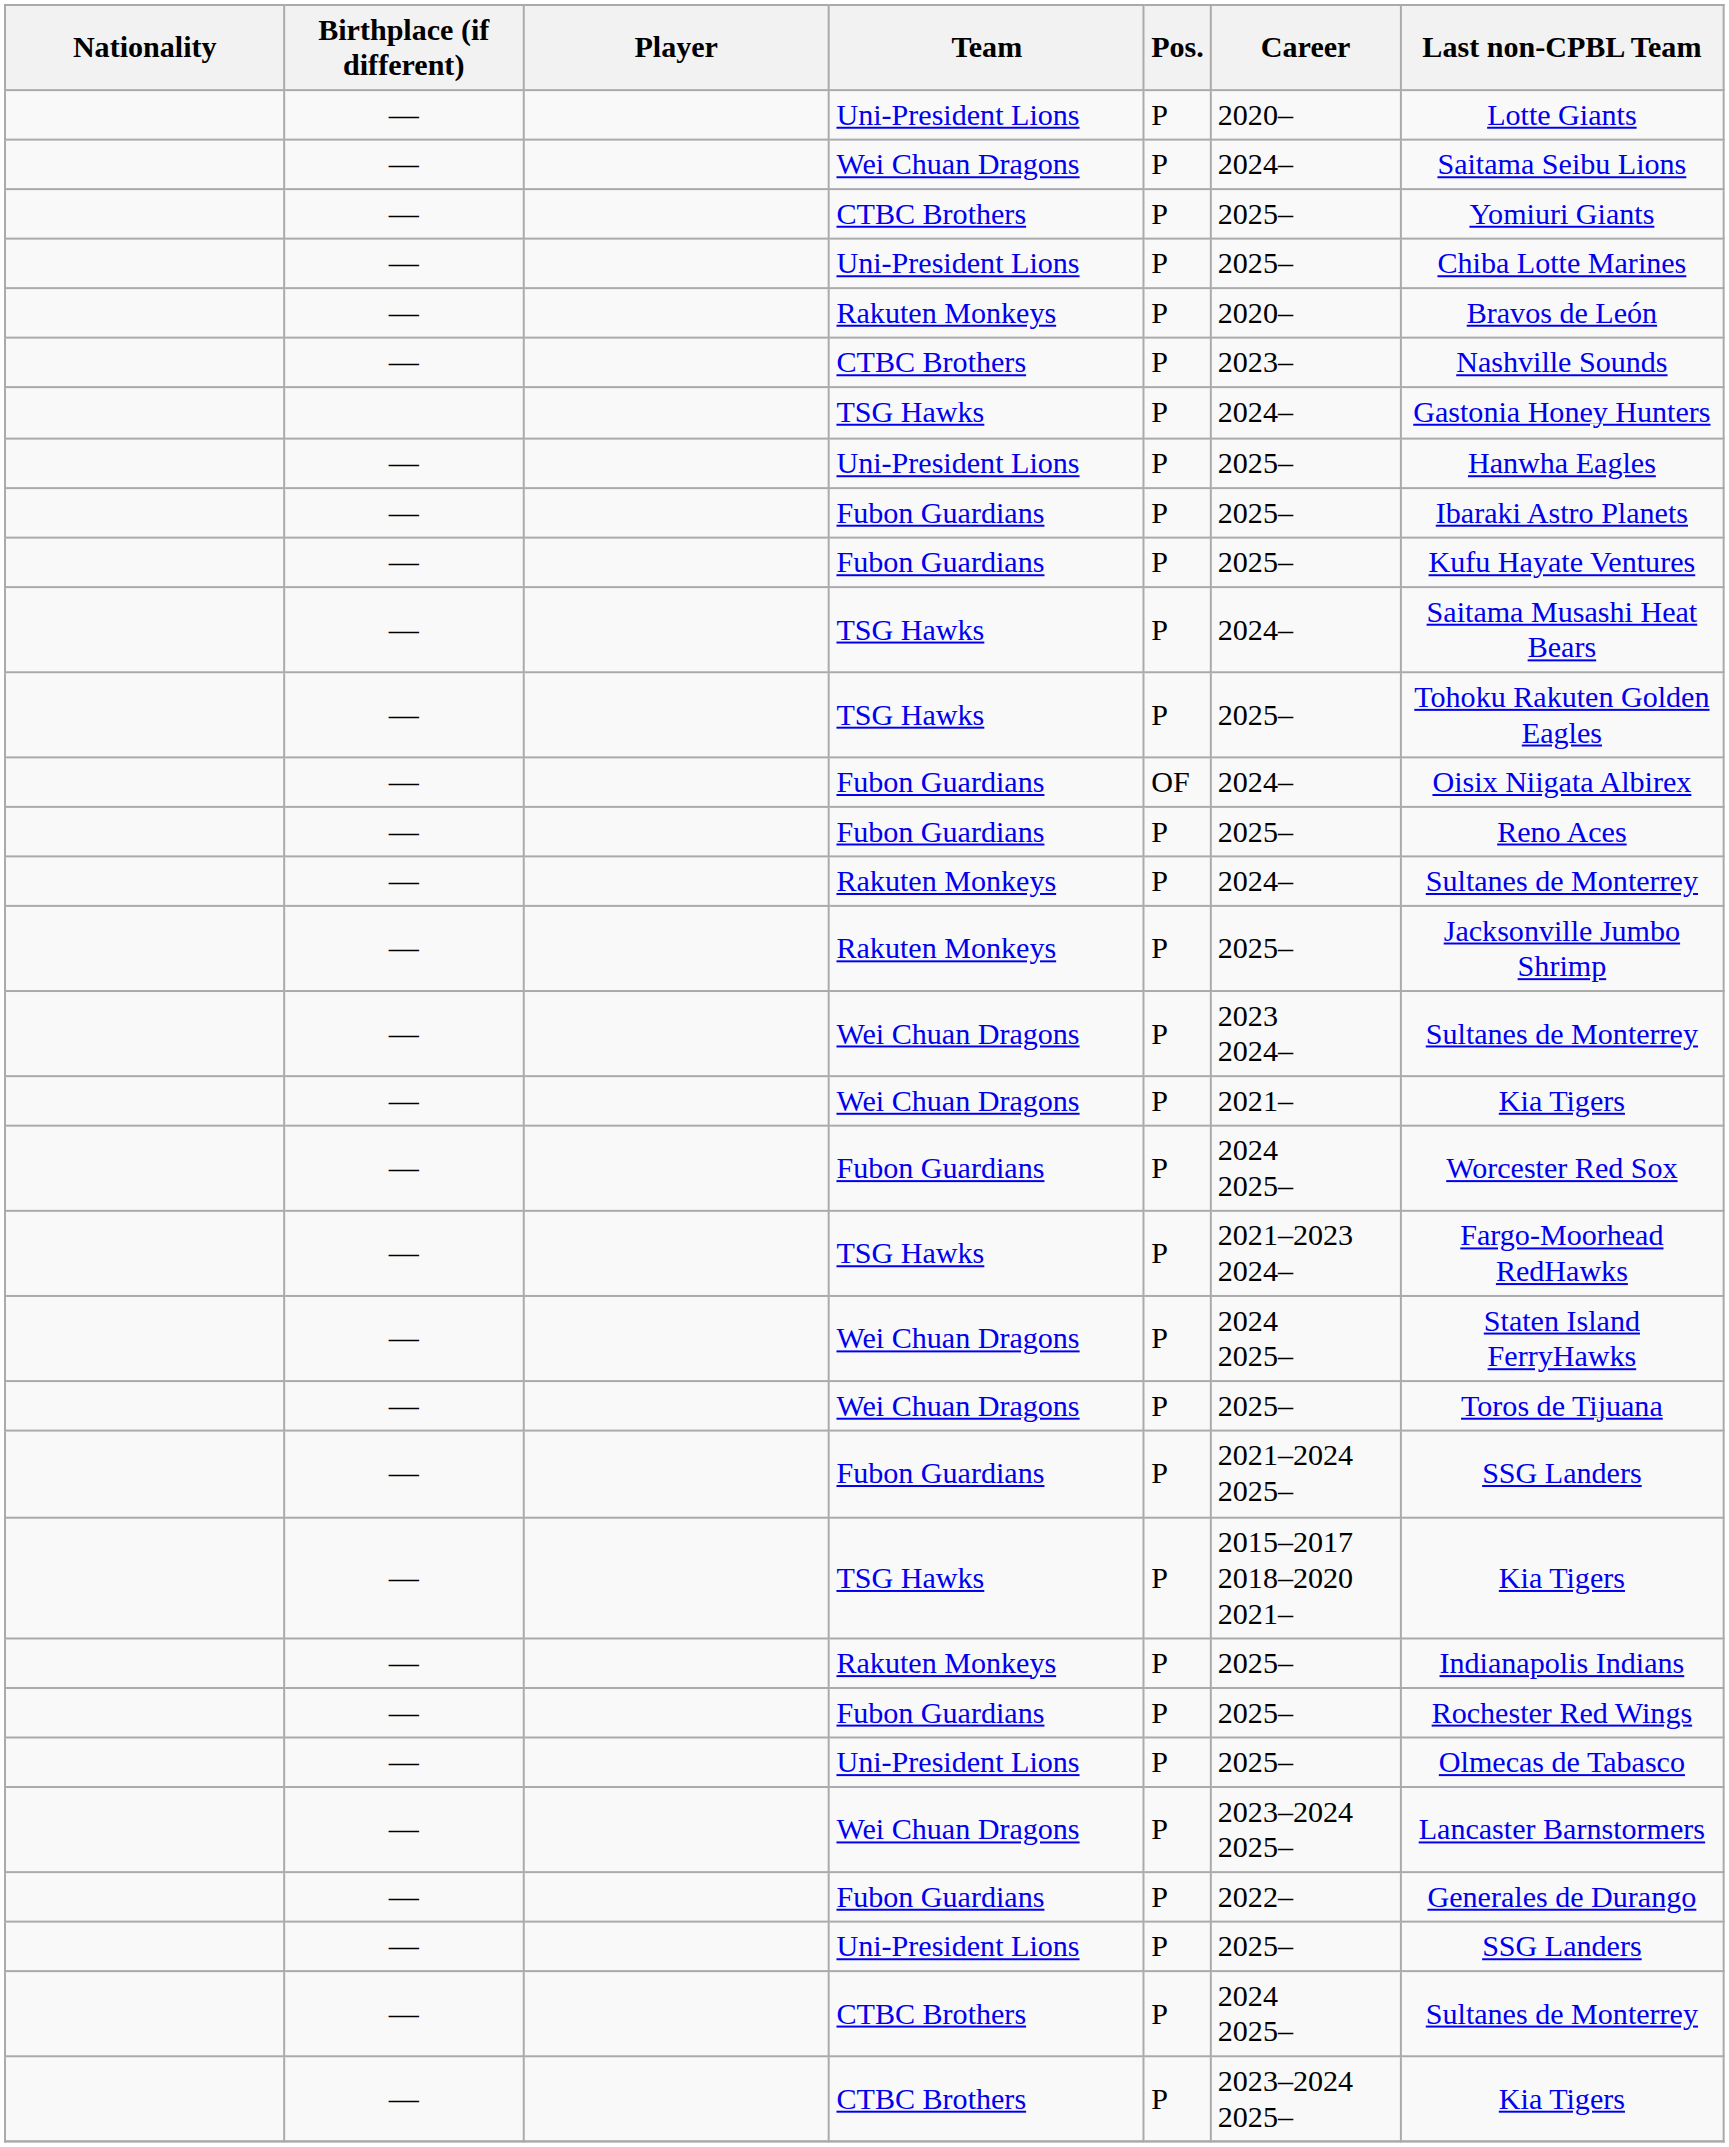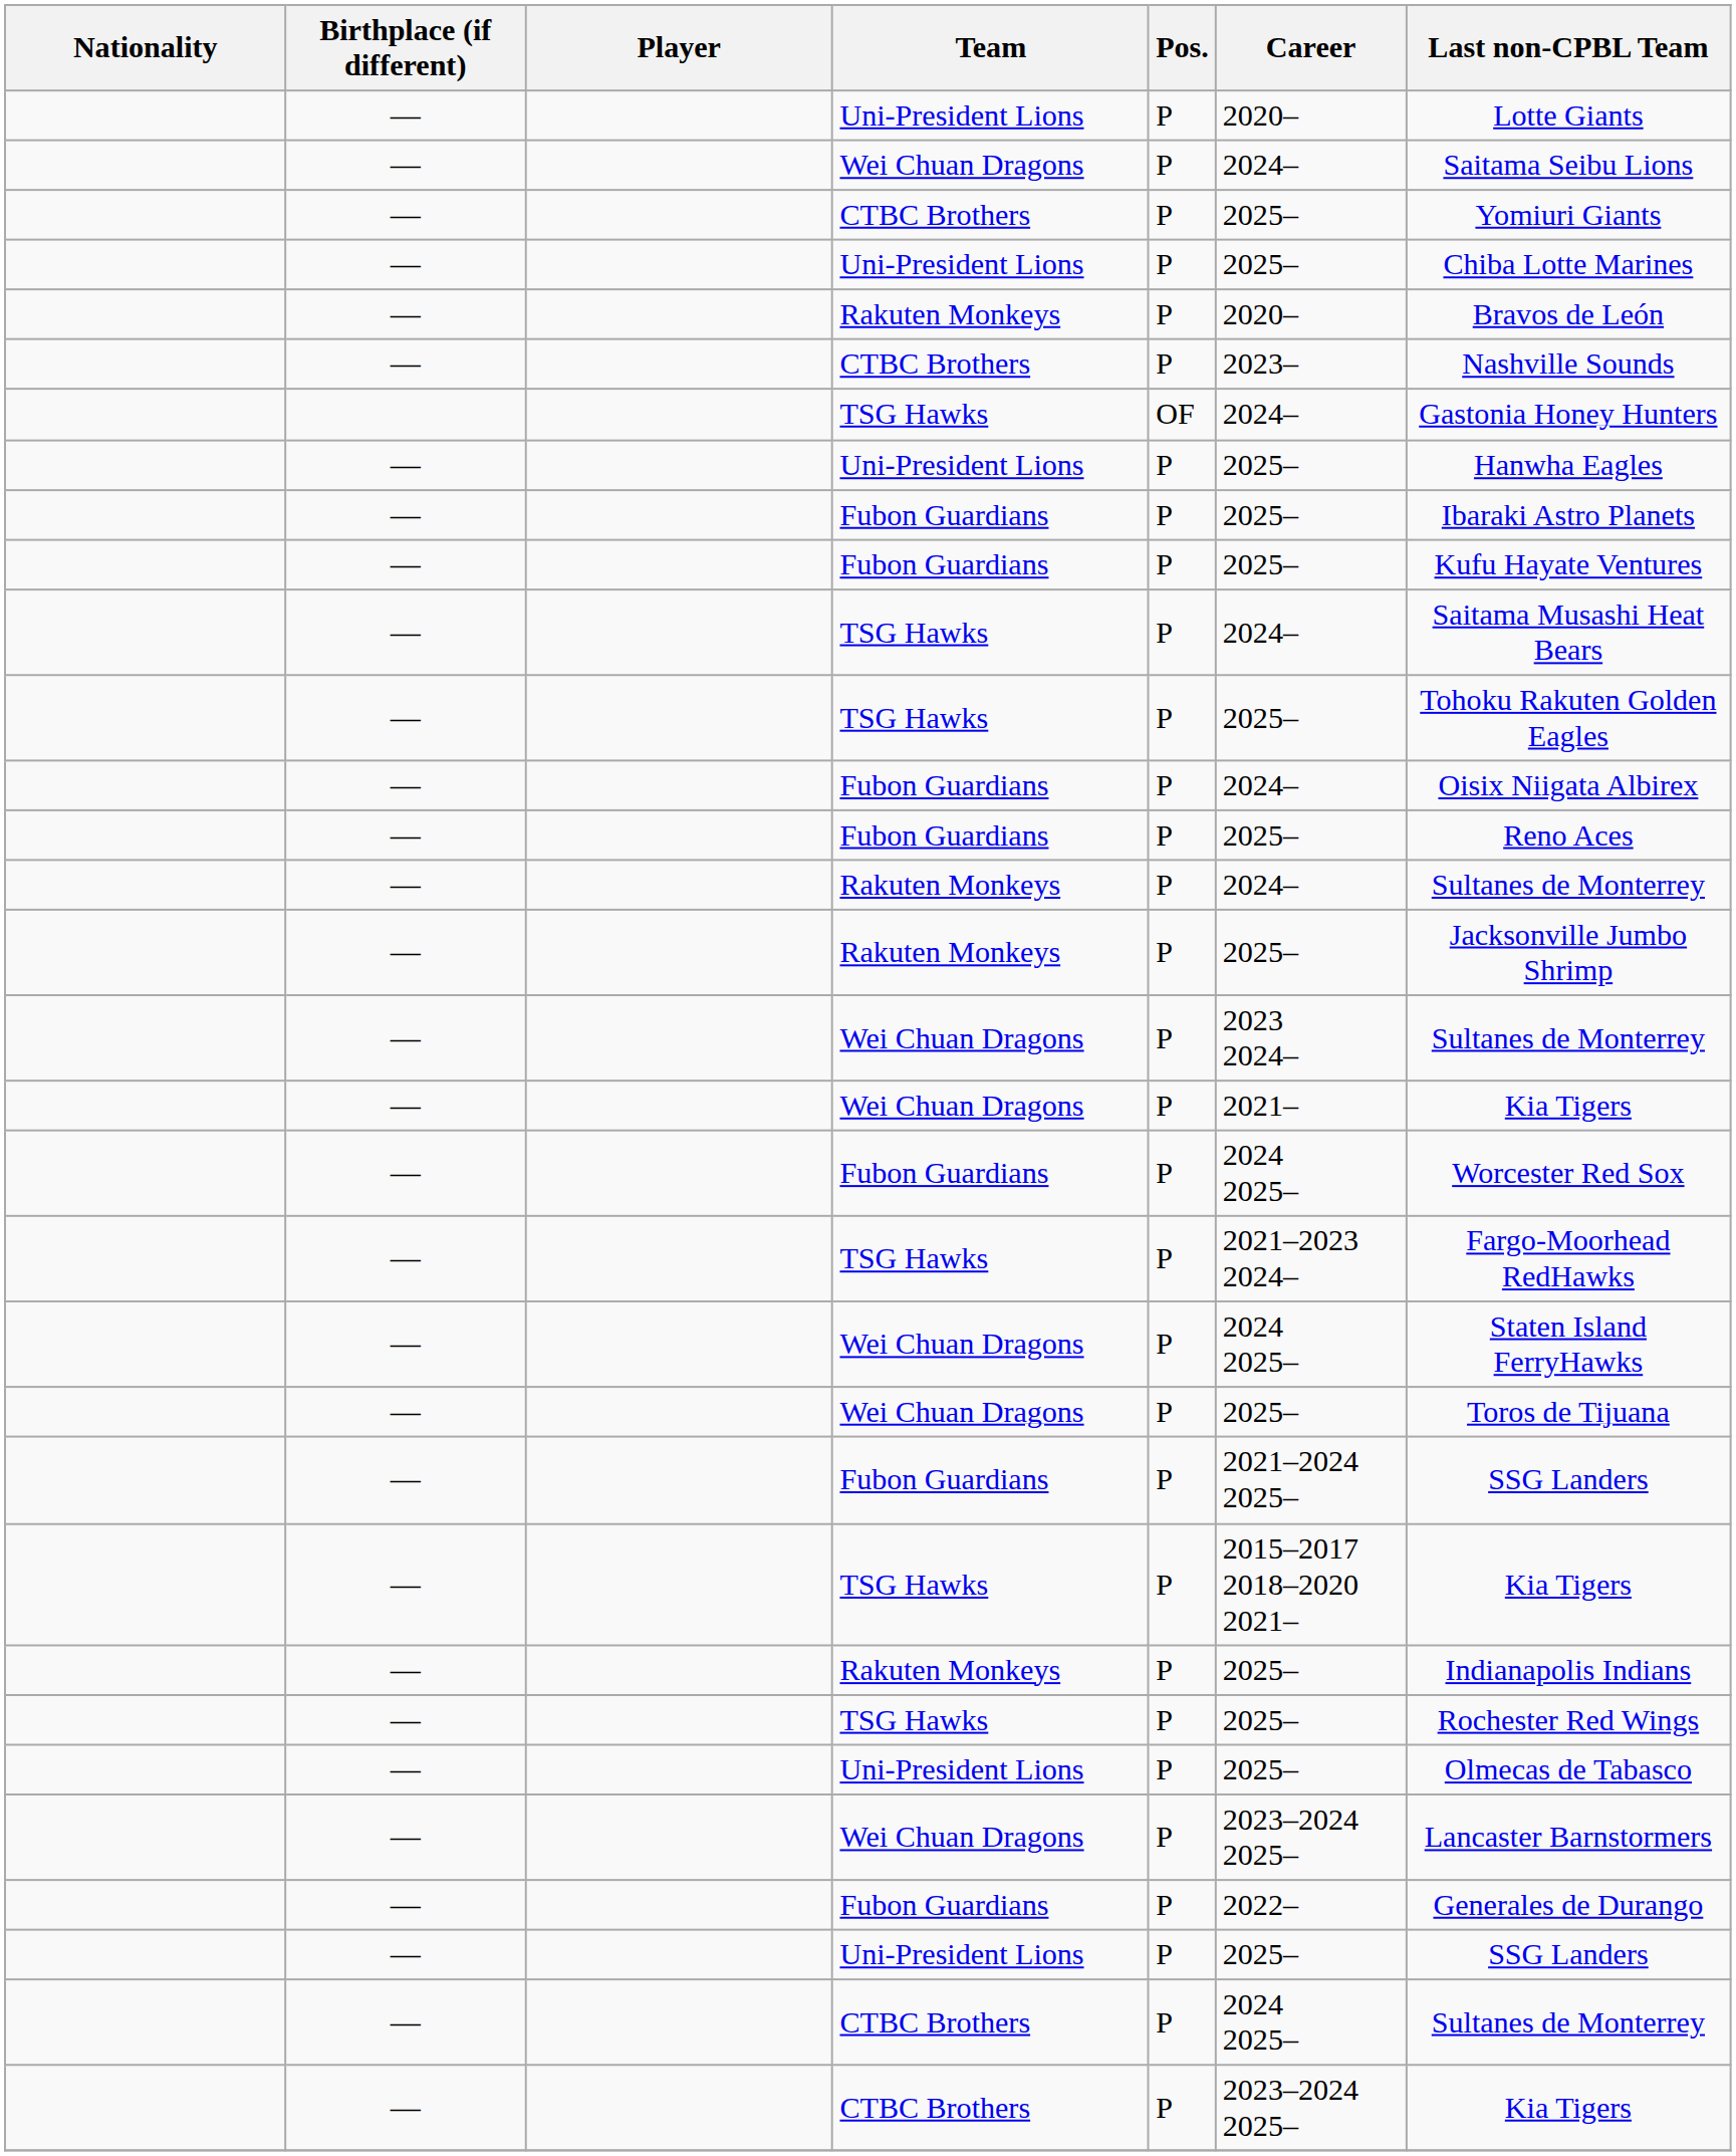row 8 | Pos.: P -> OF
row 14 | Pos.: OF -> P
row 27 | Team: Fubon Guardians -> TSG Hawks
